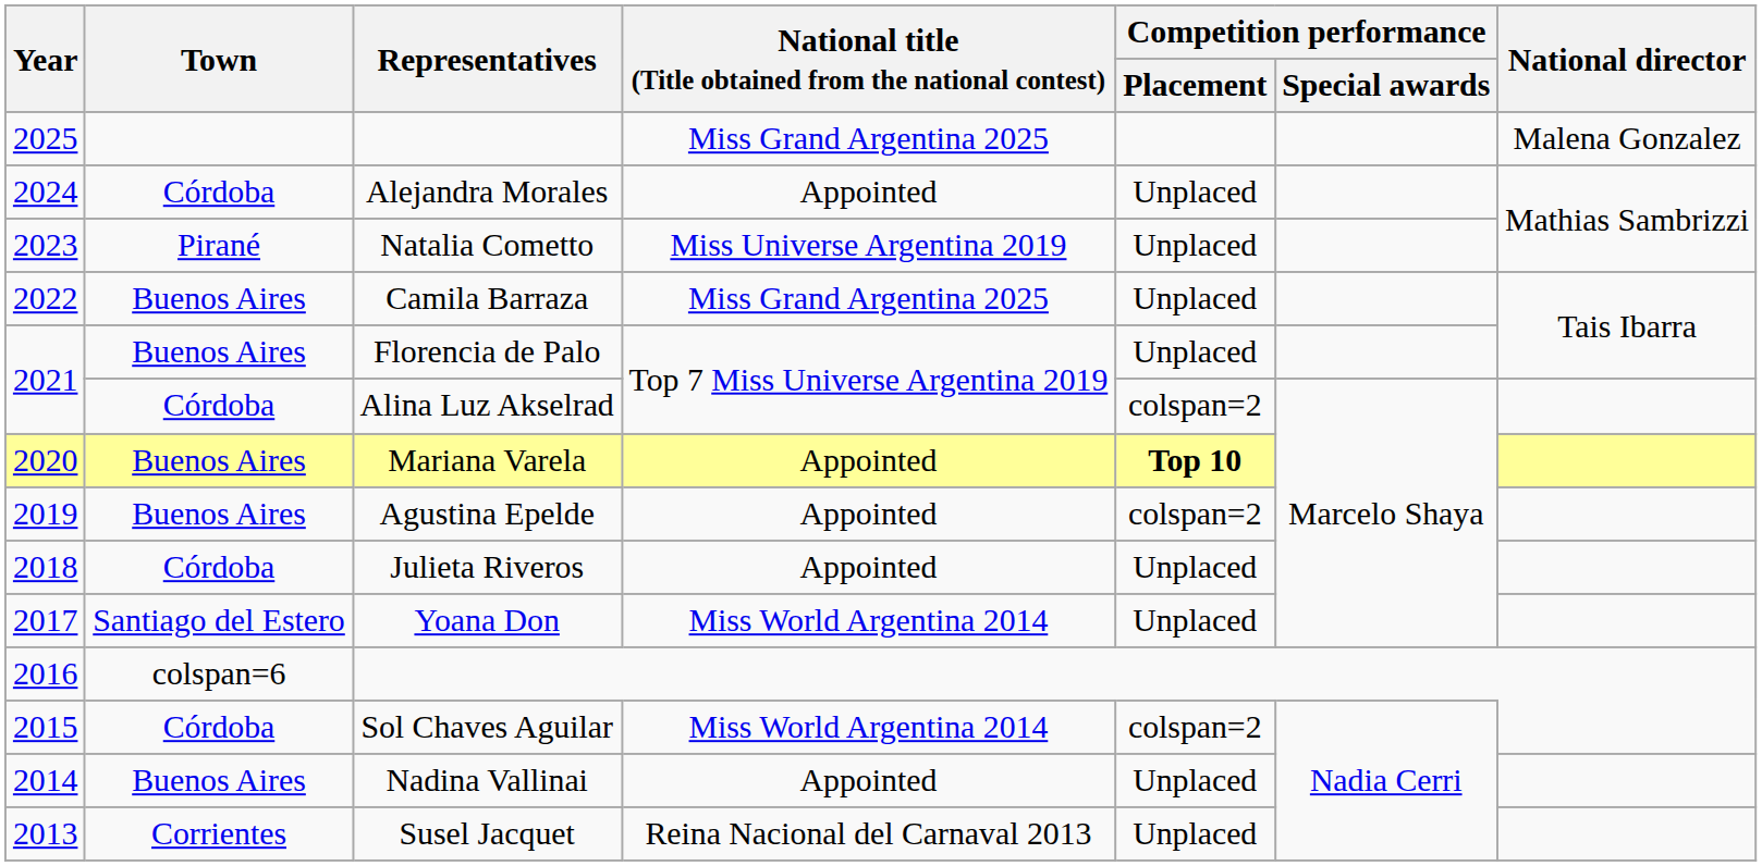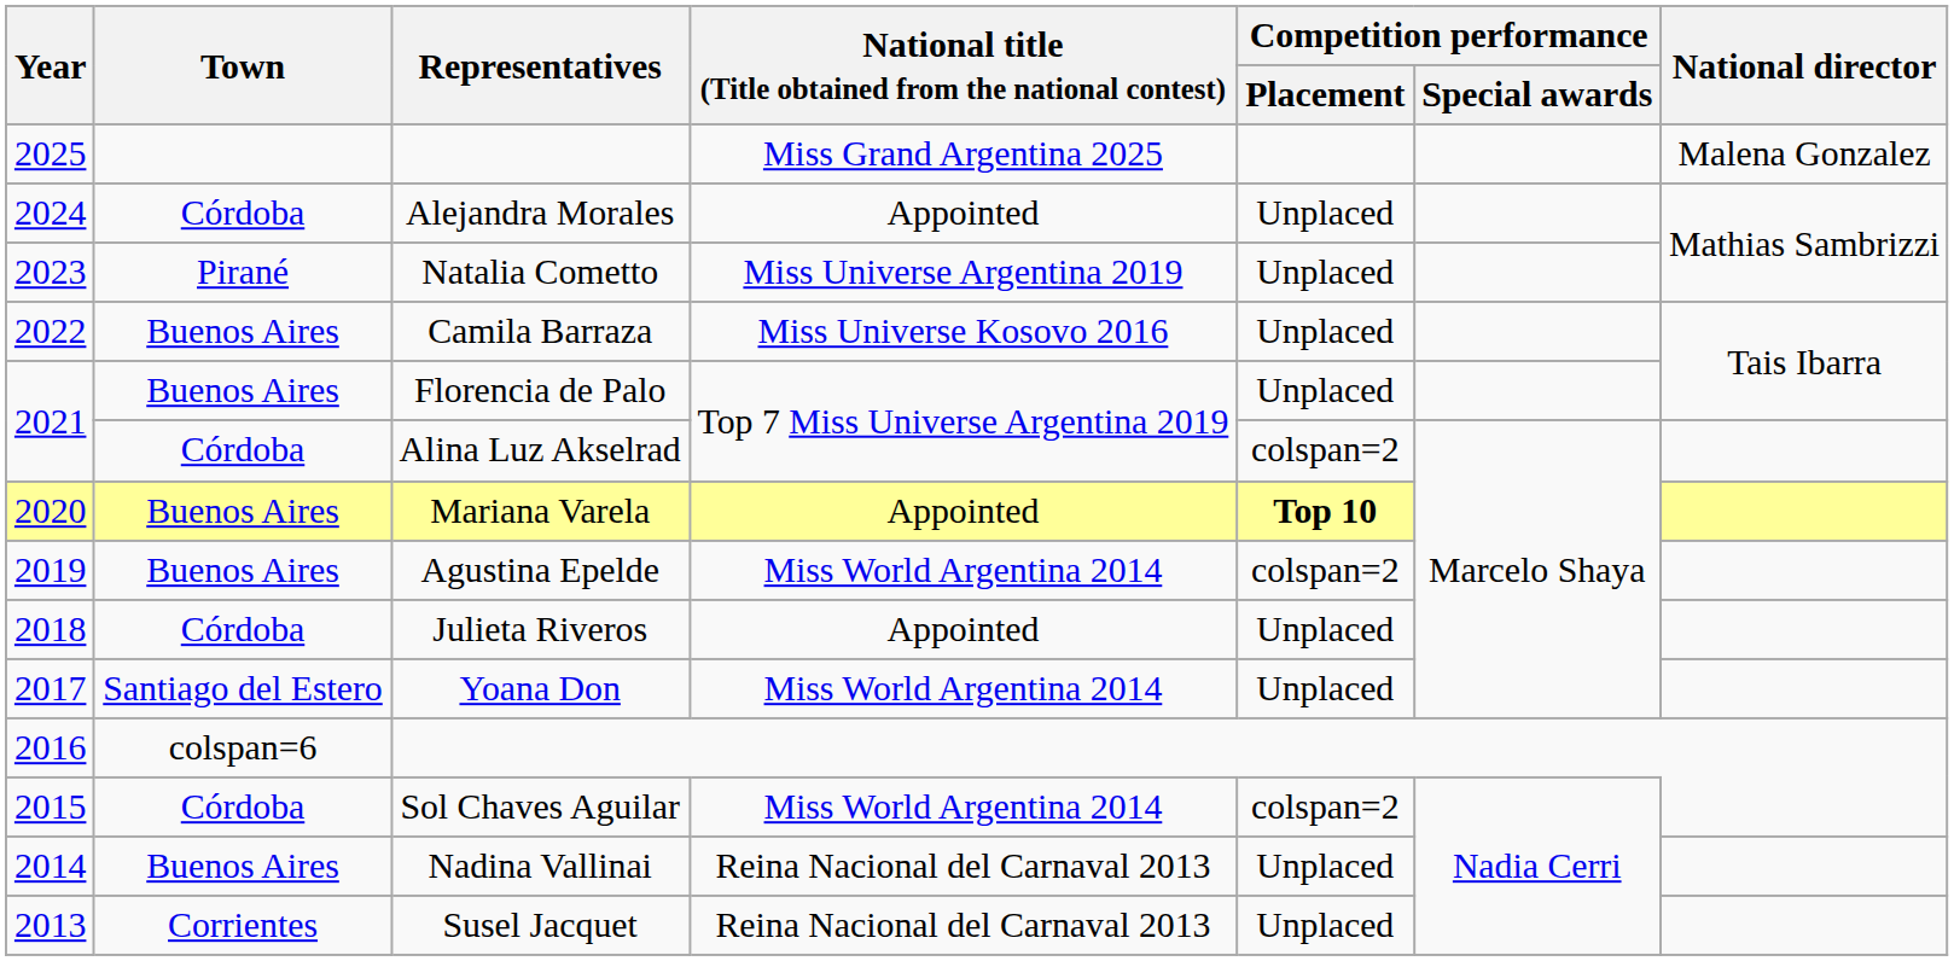Camila Barraza | National title (Title obtained from the national contest): Miss Grand Argentina 2025 -> Miss Universe Kosovo 2016
Agustina Epelde | National title (Title obtained from the national contest): Appointed -> Miss World Argentina 2014
Nadina Vallinai | National title (Title obtained from the national contest): Appointed -> Reina Nacional del Carnaval 2013
